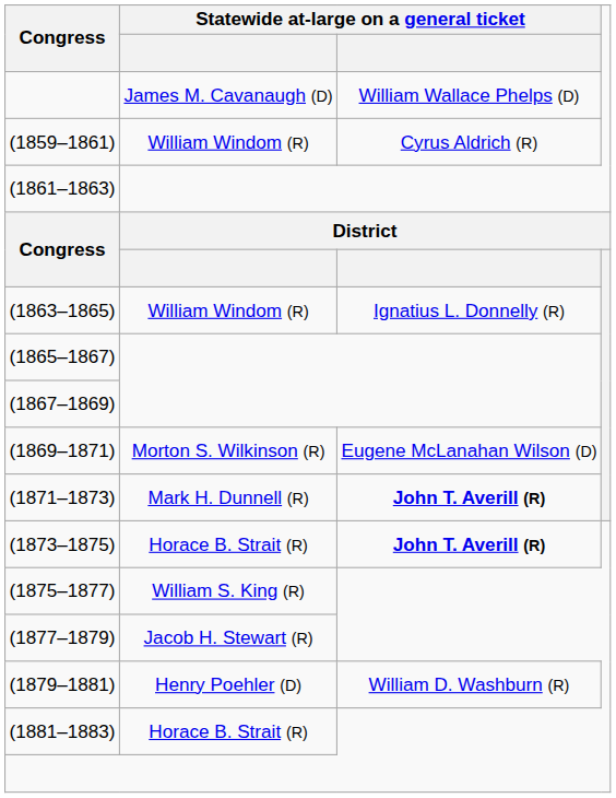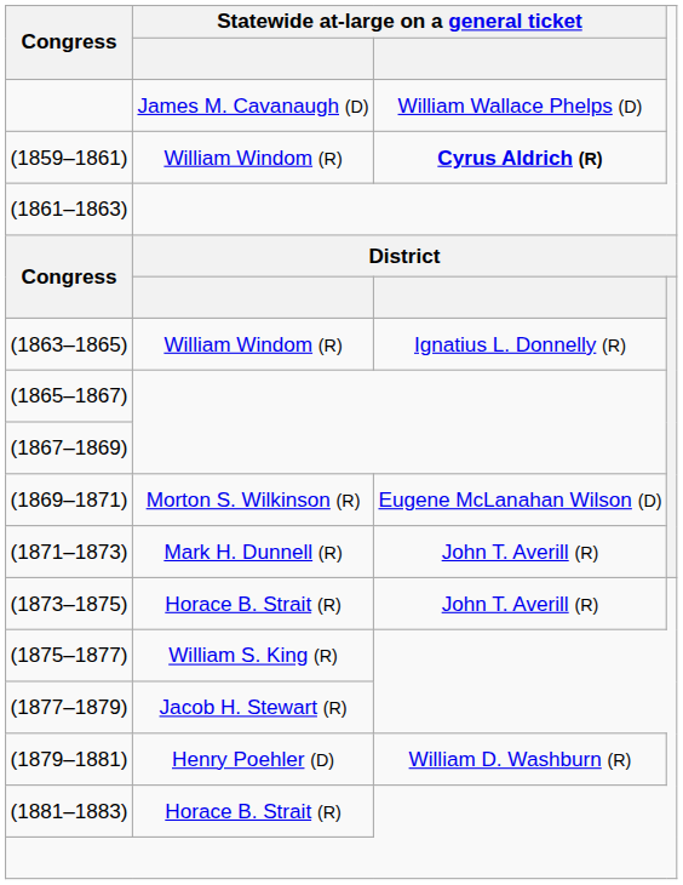(1859–1861) | column 3: normal -> bold
(1871–1873) | column 3: bold -> normal
(1873–1875) | column 3: bold -> normal
